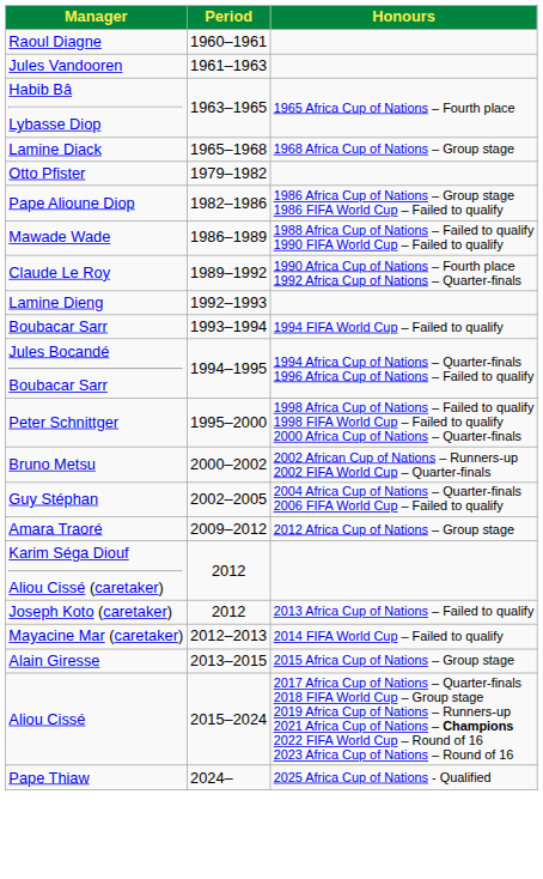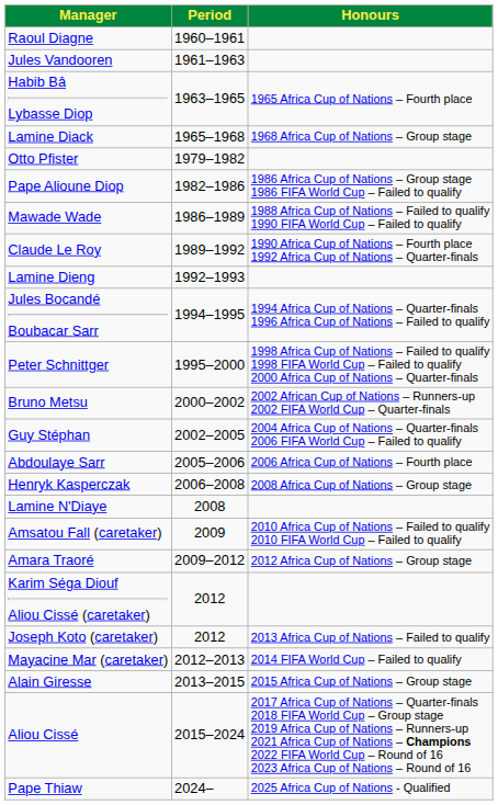- row: Boubacar Sarr | 1993–1994 | 1994 FIFA World Cup – Failed to qualify
+ row: Abdoulaye Sarr | 2005–2006 | 2006 Africa Cup of Nations – Fourth place
+ row: Henryk Kasperczak | 2006–2008 | 2008 Africa Cup of Nations – Group stage
+ row: Lamine N'Diaye | 2008
+ row: Amsatou Fall (caretaker) | 2009 | 2010 Africa Cup of Nations – Failed to qualify 2010 FIFA World Cup – Failed to qualify
